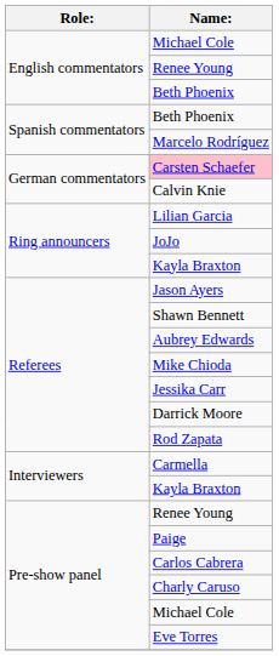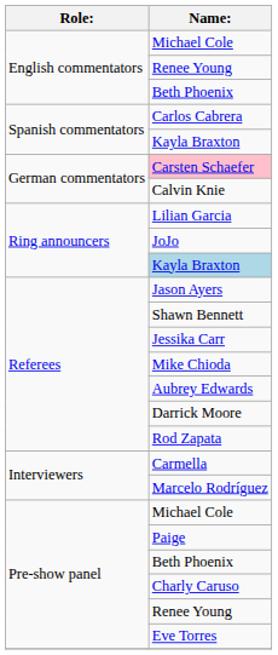row 5 | Name:: Beth Phoenix -> Carlos Cabrera
row 6 | Name:: Marcelo Rodríguez -> Kayla Braxton
row 11 | Name:: no background -> lightblue background
row 14 | Name:: Aubrey Edwards -> Jessika Carr
row 16 | Name:: Jessika Carr -> Aubrey Edwards
row 20 | Name:: Kayla Braxton -> Marcelo Rodríguez
row 21 | Name:: Renee Young -> Michael Cole
row 23 | Name:: Carlos Cabrera -> Beth Phoenix
row 25 | Name:: Michael Cole -> Renee Young
